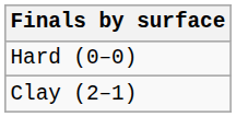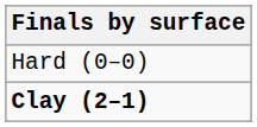row 3 | column 1: normal -> bold
